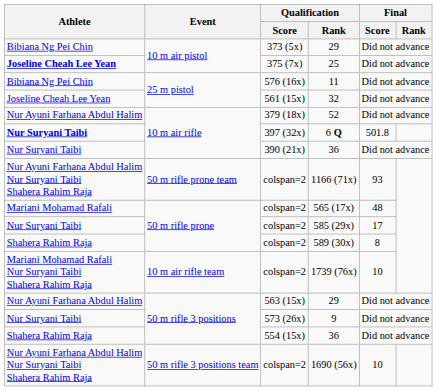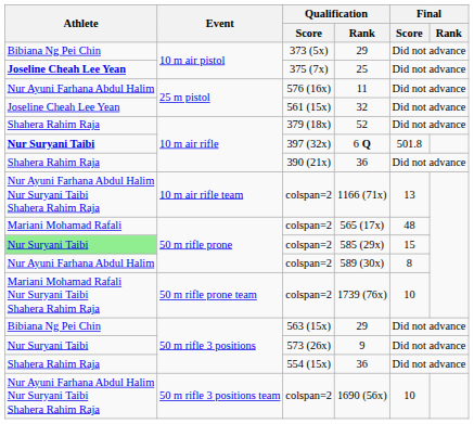11 | Athlete: Bibiana Ng Pei Chin -> Nur Ayuni Farhana Abdul Halim
52 | Athlete: Nur Ayuni Farhana Abdul Halim -> Shahera Rahim Raja
390 (21x) / 36 | Athlete: Nur Suryani Taibi -> Shahera Rahim Raja
1166 (71x) | Event: 50 m rifle prone team -> 10 m air rifle team
1166 (71x) | Final / Score: 93 -> 13
585 (29x) | Athlete: no background -> lightgreen background
585 (29x) | Final / Score: 17 -> 15
589 (30x) | Athlete: Shahera Rahim Raja -> Nur Ayuni Farhana Abdul Halim
1739 (76x) | Event: 10 m air rifle team -> 50 m rifle prone team
563 (15x) / 29 | Athlete: Nur Ayuni Farhana Abdul Halim -> Bibiana Ng Pei Chin
